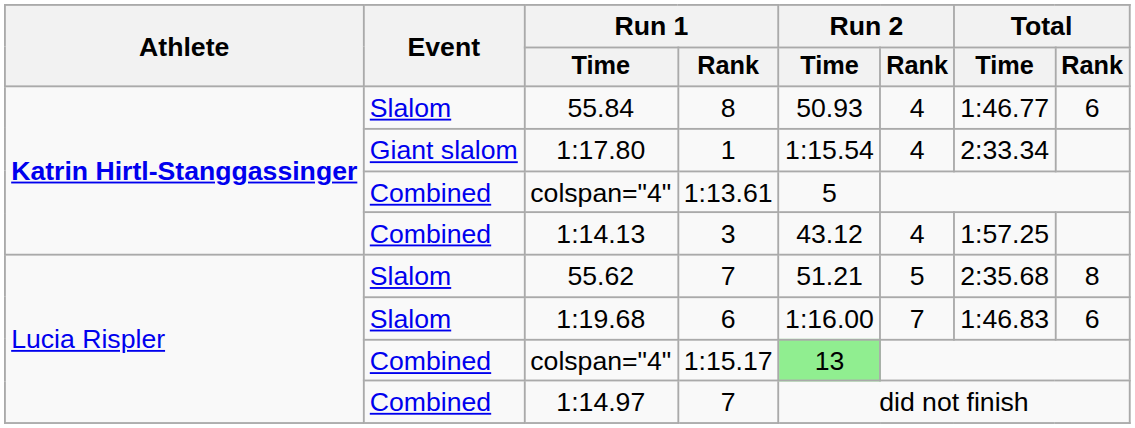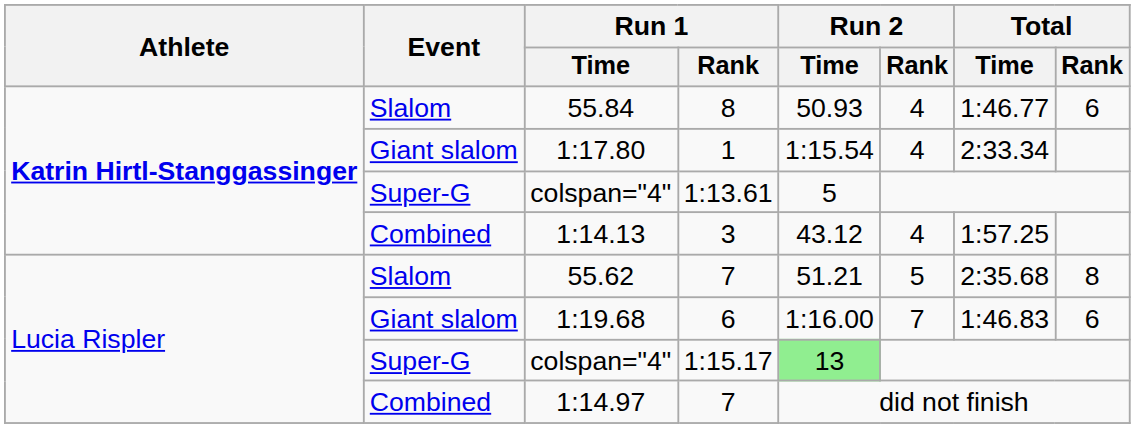colspan="4" / 1:13.61 | Event: Combined -> Super-G
1:19.68 | Event: Slalom -> Giant slalom
colspan="4" / 1:15.17 | Event: Combined -> Super-G
